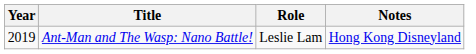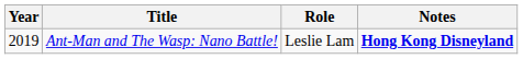Ant-Man and The Wasp: Nano Battle! | Notes: normal -> bold
